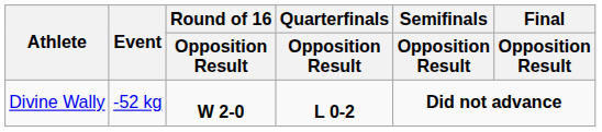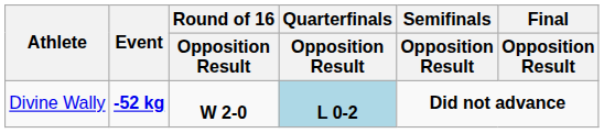Divine Wally | Event: normal -> bold
Divine Wally | Quarterfinals / Opposition Result: no background -> lightblue background
